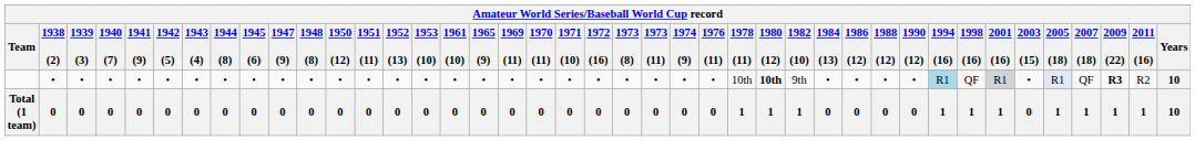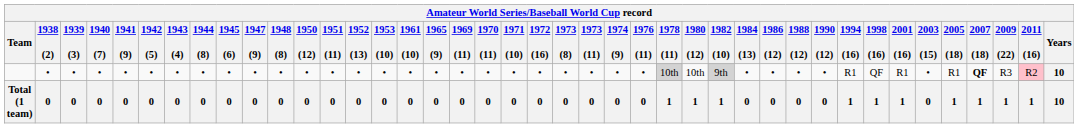row 3 | 1978 (11): no background -> lightgrey background
row 3 | 1980 (12): bold -> normal
row 3 | 1982 (10): no background -> lightgrey background
row 3 | 1994 (16): lightblue background -> no background
row 3 | 2001 (16): lightgrey background -> no background
row 3 | 2005 (18): lavender background -> no background
row 3 | 2007 (18): normal -> bold
row 3 | 2009 (22): bold -> normal
row 3 | 2011 (16): no background -> pink background
